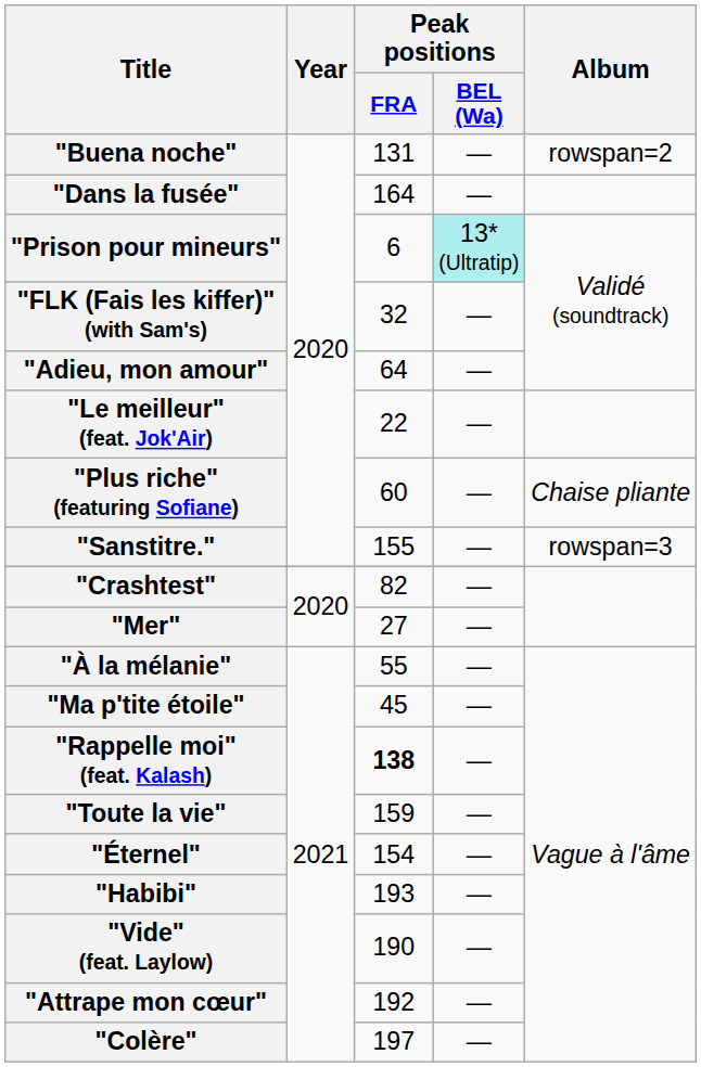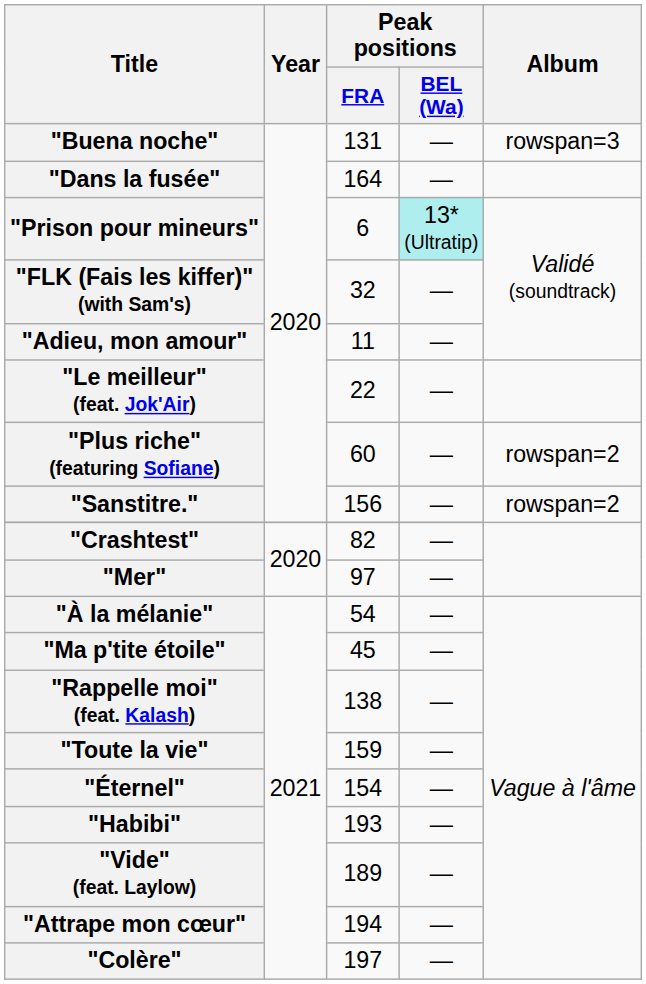"Buena noche" | Album: rowspan=2 -> rowspan=3
"Adieu, mon amour" | Peak positions / FRA: 64 -> 11
"Plus riche" (featuring Sofiane) | Album: Chaise pliante -> rowspan=2
"Sanstitre." | Peak positions / FRA: 155 -> 156
"Sanstitre." | Album: rowspan=3 -> rowspan=2
"Mer" | Peak positions / FRA: 27 -> 97
"À la mélanie" | Peak positions / FRA: 55 -> 54
"Rappelle moi" (feat. Kalash) | Peak positions / FRA: bold -> normal
"Vide" (feat. Laylow) | Peak positions / FRA: 190 -> 189
"Attrape mon cœur" | Peak positions / FRA: 192 -> 194
